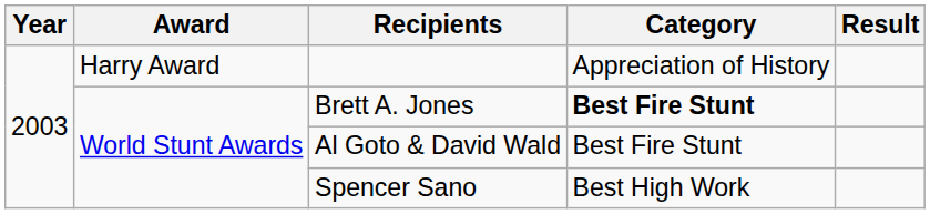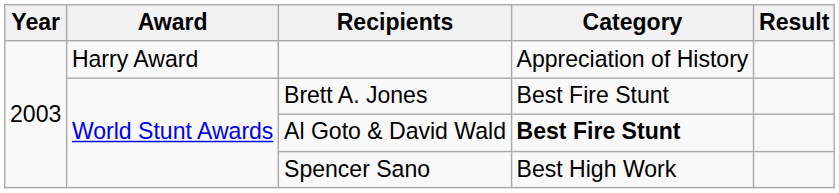Brett A. Jones | Category: bold -> normal
Al Goto & David Wald | Category: normal -> bold
